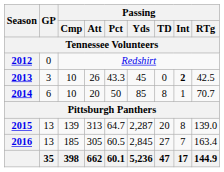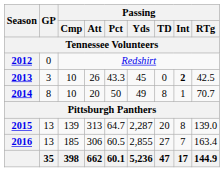2014 | GP: 6 -> 8
2014 | Passing / Yds: 85 -> 49
2016 | Passing / Att: 305 -> 306
2016 | Passing / Yds: 2,845 -> 2,855
